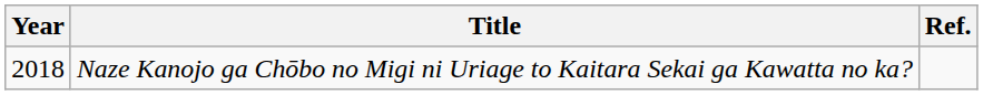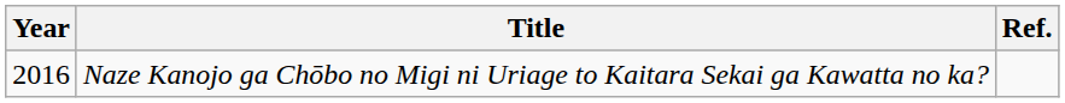row 2 | Year: 2018 -> 2016
